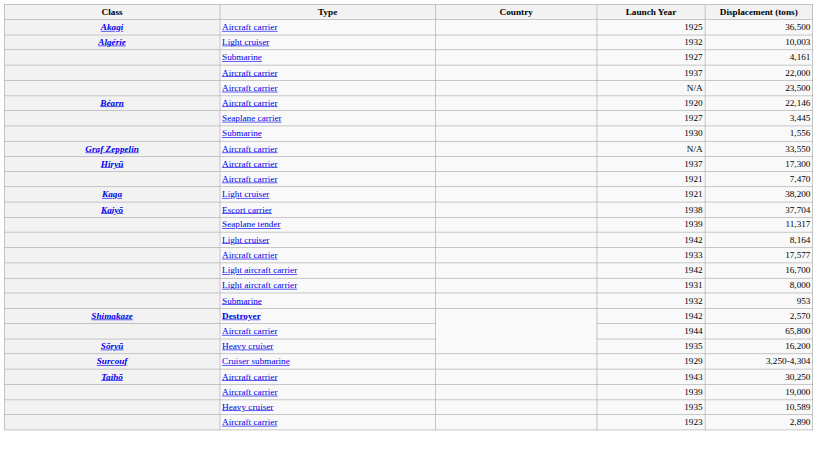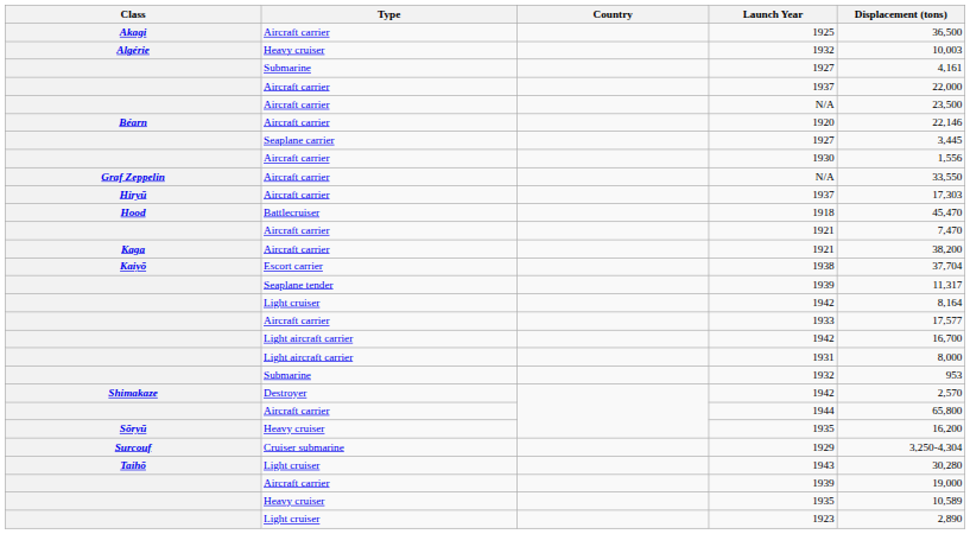Algérie / 1932 | Type: Light cruiser -> Heavy cruiser
1930 | Type: Submarine -> Aircraft carrier
Hiryū / 1937 | Displacement (tons): 17,300 -> 17,303
+ row: Hood | Battlecruiser | 1918 | 45,470
Kaga / 1921 | Type: Light cruiser -> Aircraft carrier
Shimakaze / 1942 | Type: bold -> normal
1943 | Type: Aircraft carrier -> Light cruiser
1943 | Displacement (tons): 30,250 -> 30,280
1923 | Type: Aircraft carrier -> Light cruiser
